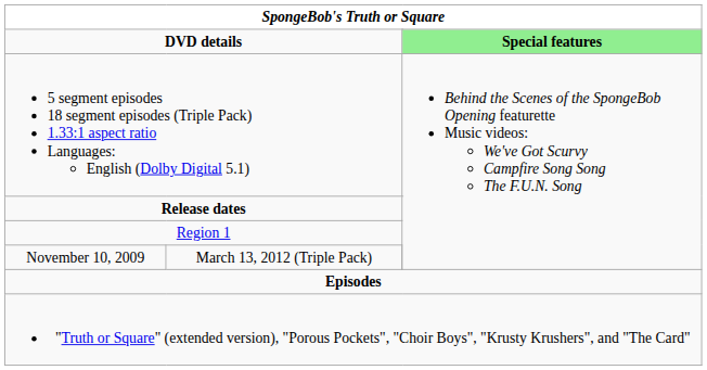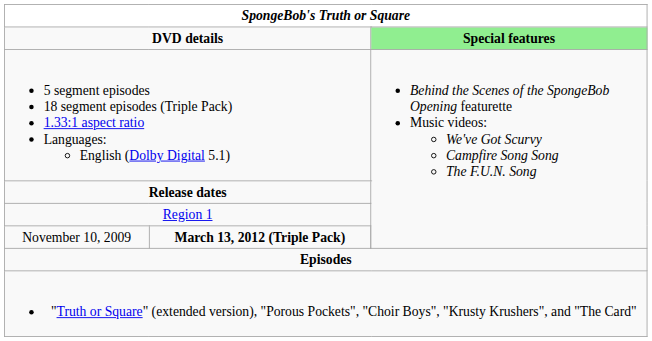November 10, 2009 | column 2: normal -> bold
